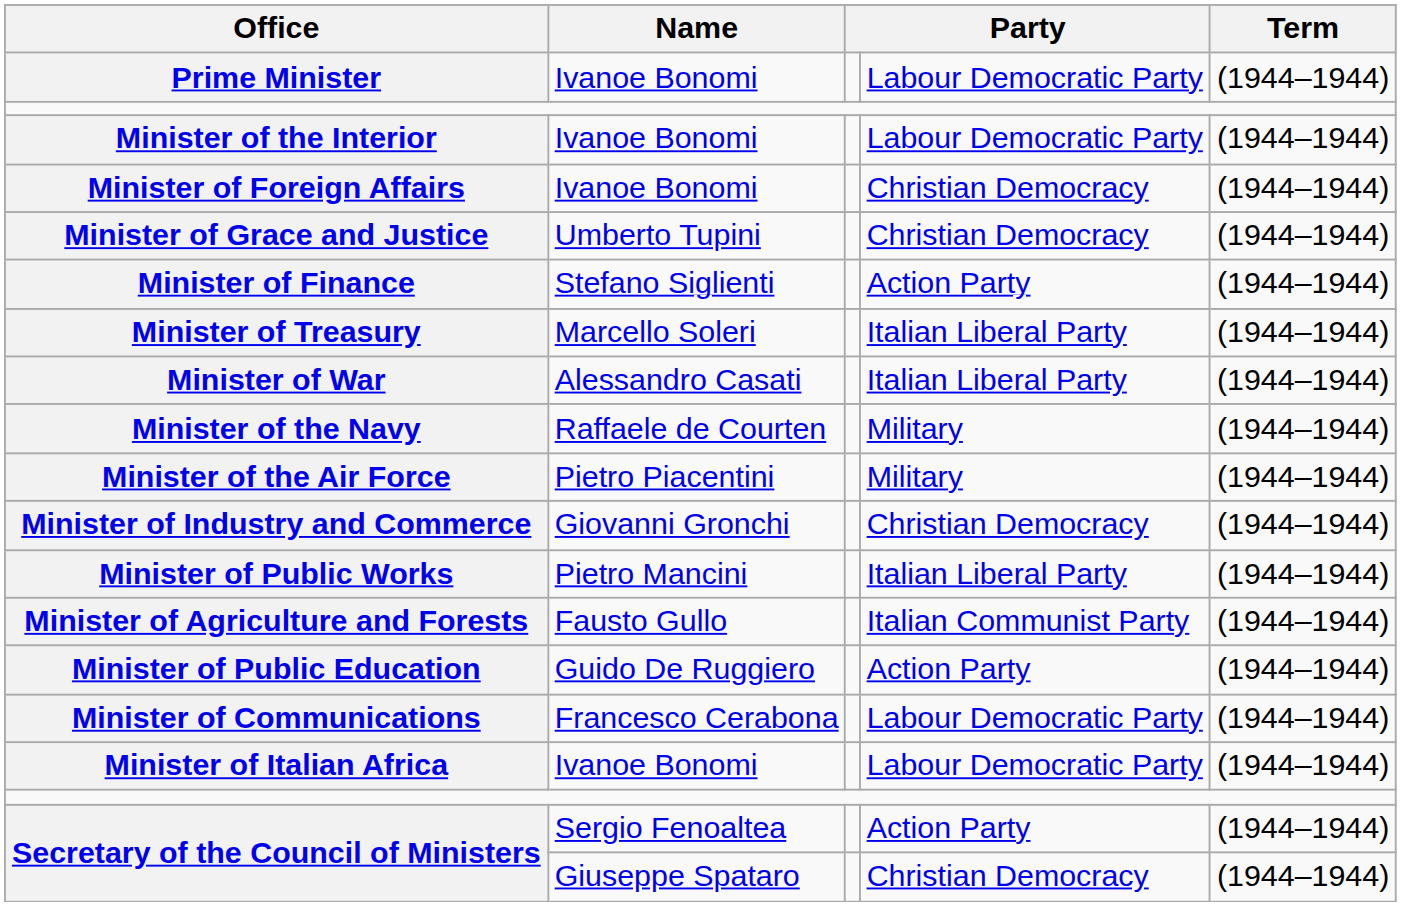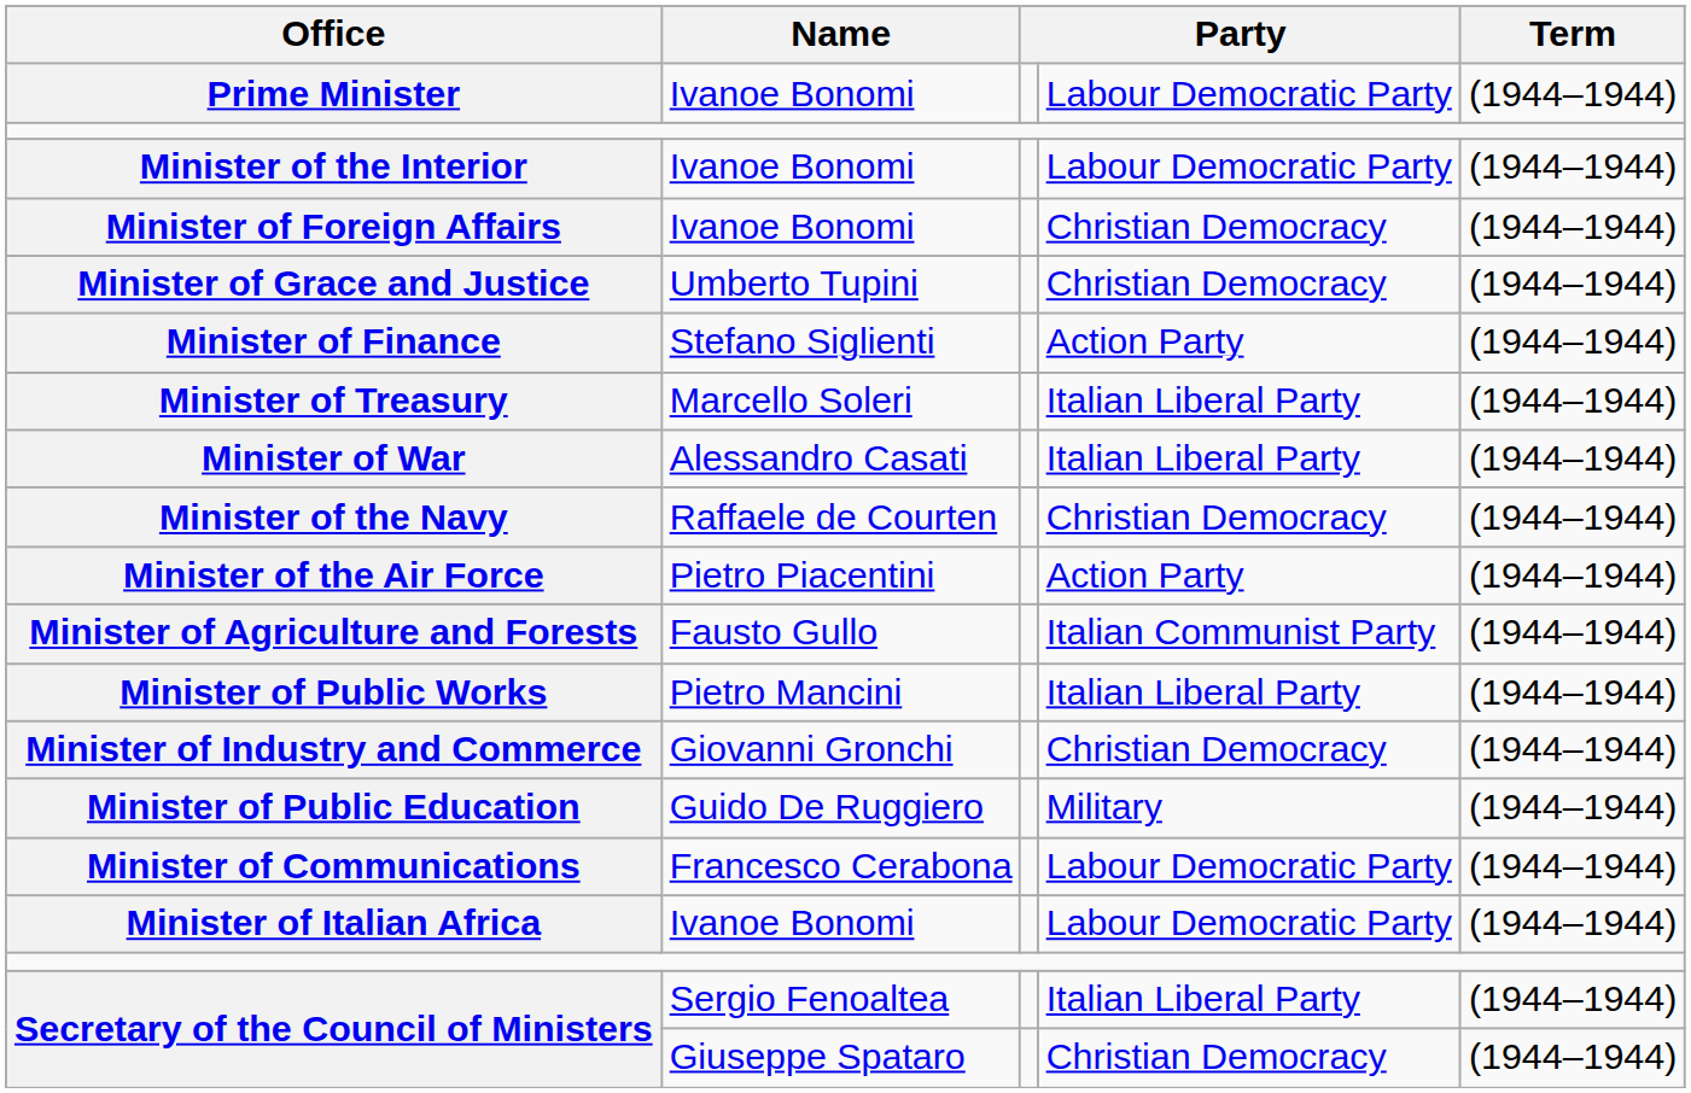Minister of the Navy | column 4: Military -> Christian Democracy
Minister of the Air Force | column 4: Military -> Action Party
rows swapped: Minister of Industry and Commerce <-> Minister of Agriculture and Forests
Minister of Public Education | column 4: Action Party -> Military
Secretary of the Council of Ministers / Sergio Fenoaltea | column 4: Action Party -> Italian Liberal Party
